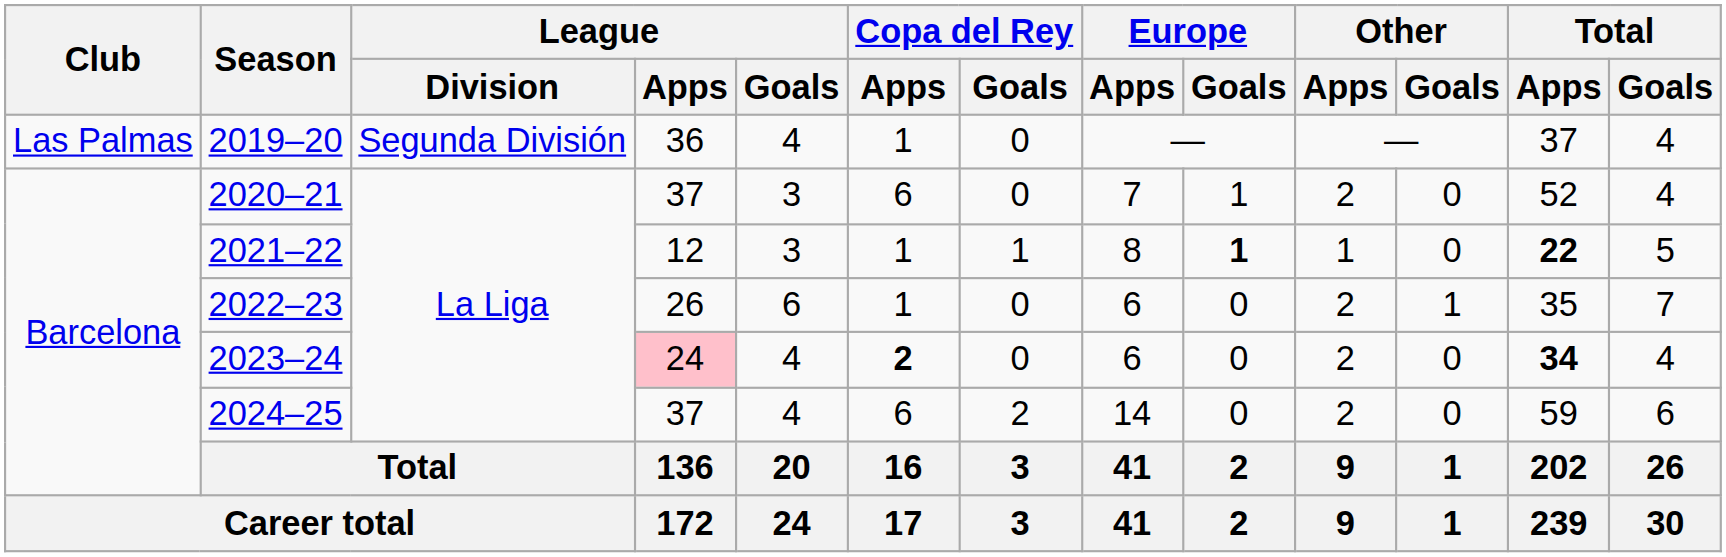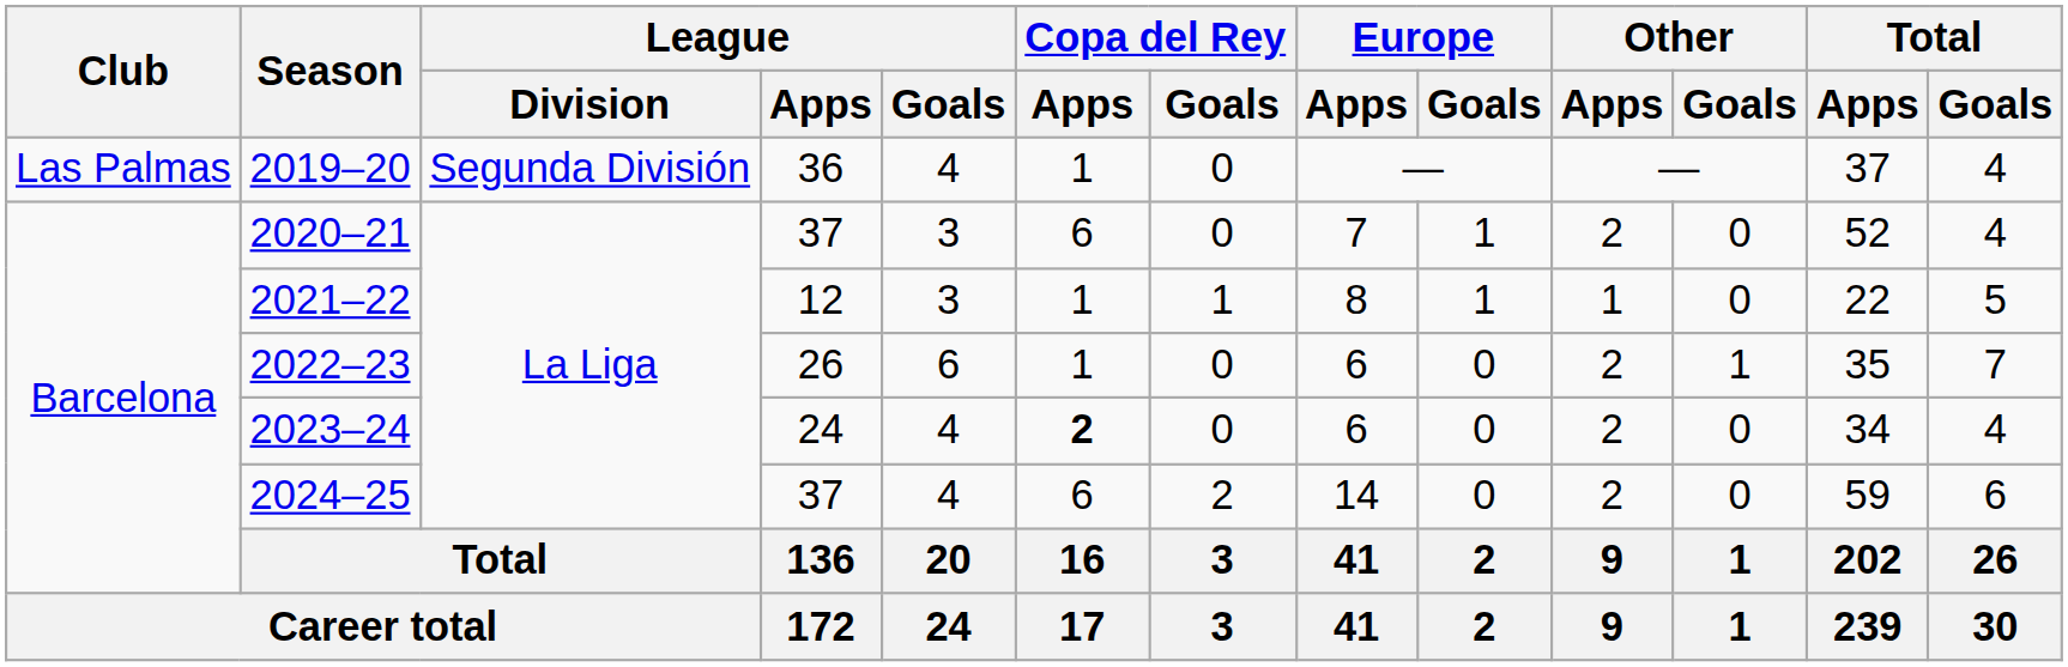2021–22 | Europe / Goals: bold -> normal
2021–22 | Total / Apps: bold -> normal
2023–24 | League / Apps: pink background -> no background
2023–24 | Total / Apps: bold -> normal
